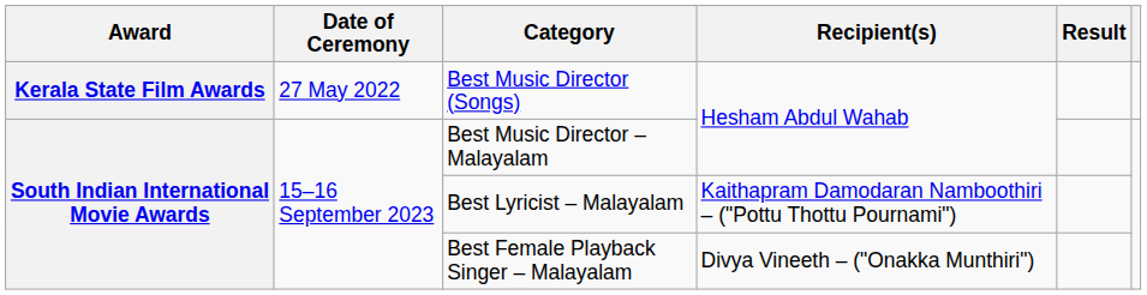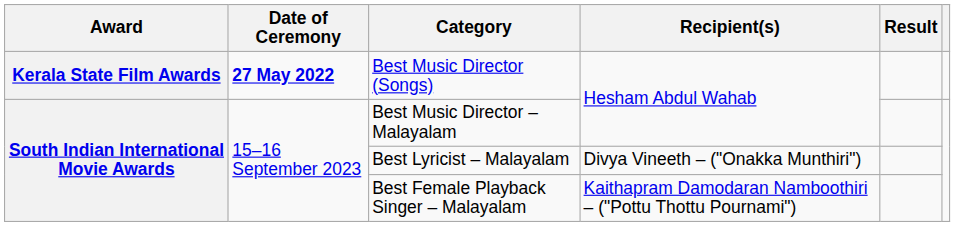Best Music Director (Songs) | Date of Ceremony: normal -> bold
Best Lyricist – Malayalam | Recipient(s): Kaithapram Damodaran Namboothiri – ("Pottu Thottu Pournami") -> Divya Vineeth – ("Onakka Munthiri")
Best Female Playback Singer – Malayalam | Recipient(s): Divya Vineeth – ("Onakka Munthiri") -> Kaithapram Damodaran Namboothiri – ("Pottu Thottu Pournami")
